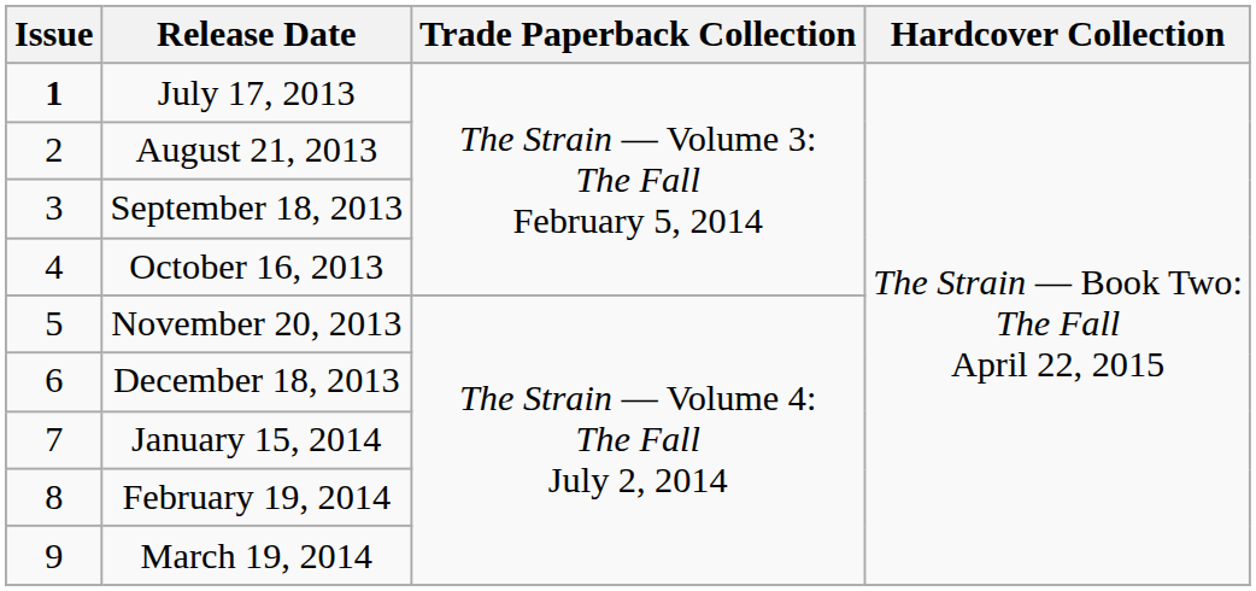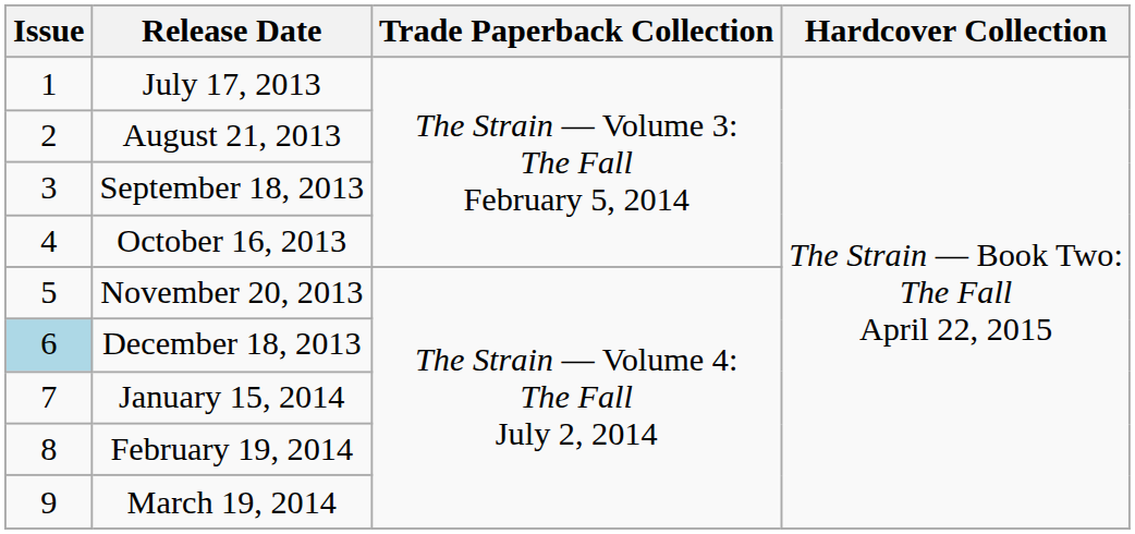July 17, 2013 | Issue: bold -> normal
December 18, 2013 | Issue: no background -> lightblue background
